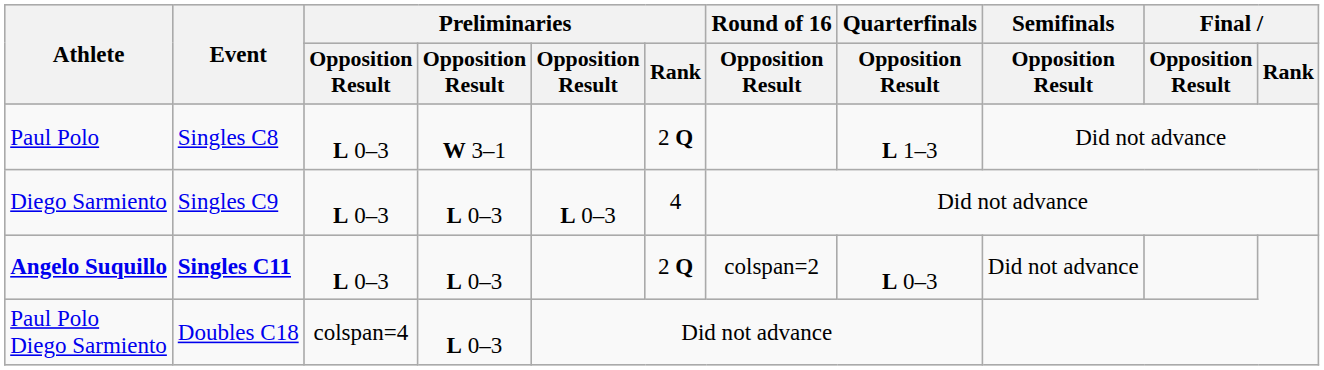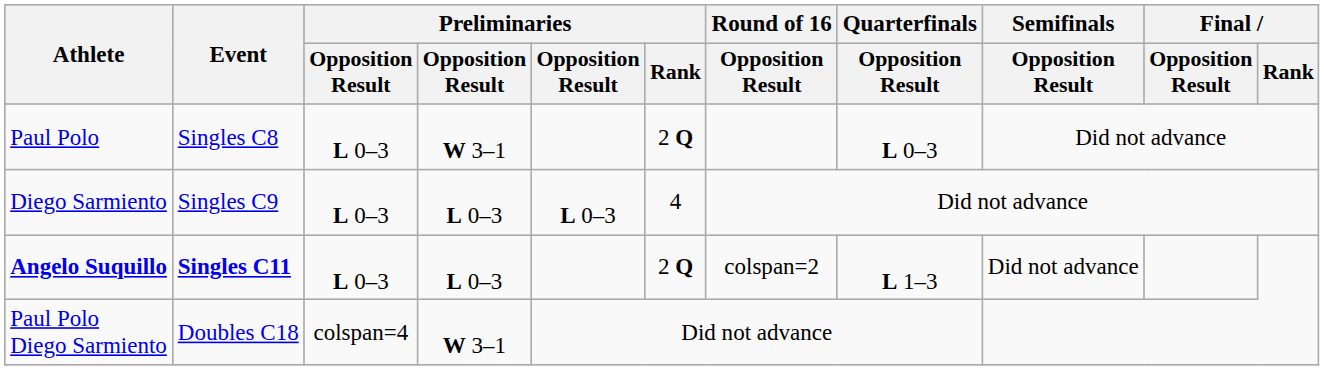Paul Polo | Quarterfinals / Opposition Result: L 1–3 -> L 0–3
Angelo Suquillo | Quarterfinals / Opposition Result: L 0–3 -> L 1–3
Paul Polo Diego Sarmiento | column 4: L 0–3 -> W 3–1
